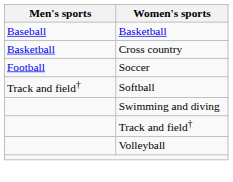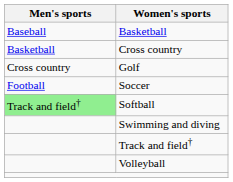+ row: Cross country | Golf
Softball | Men's sports: no background -> lightgreen background
